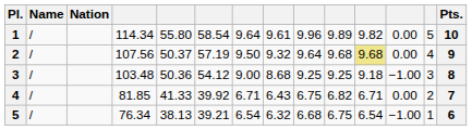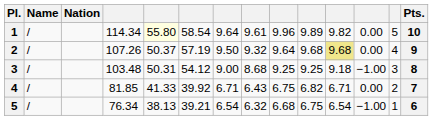row 2 | column 5: no background -> lightyellow background
row 3 | column 4: 107.56 -> 107.26
row 4 | column 5: 50.36 -> 50.31
